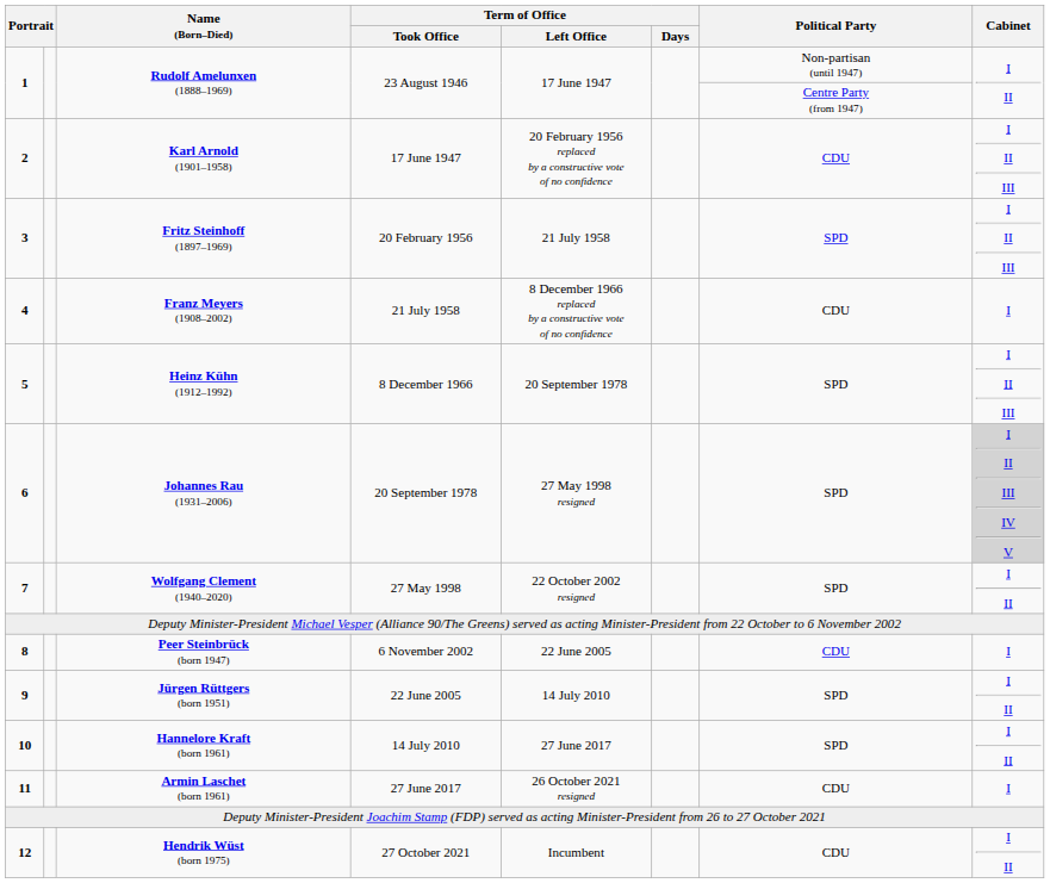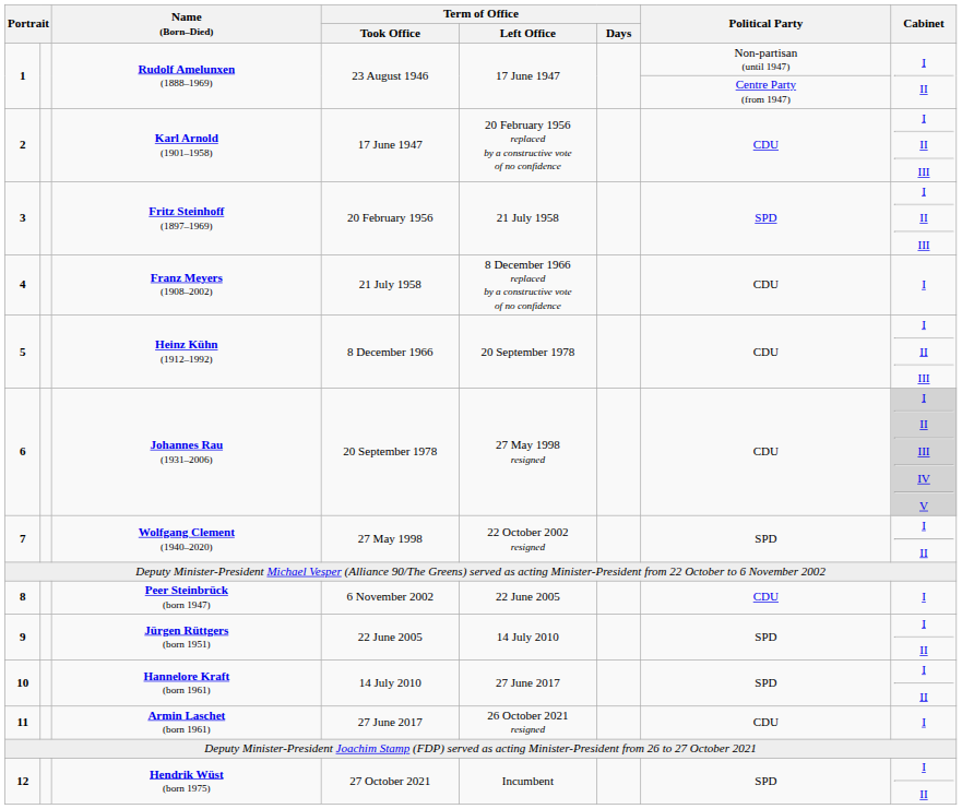Heinz Kühn (1912–1992) | Political Party: SPD -> CDU
Johannes Rau (1931–2006) | Political Party: SPD -> CDU
Hendrik Wüst (born 1975) | Political Party: CDU -> SPD
